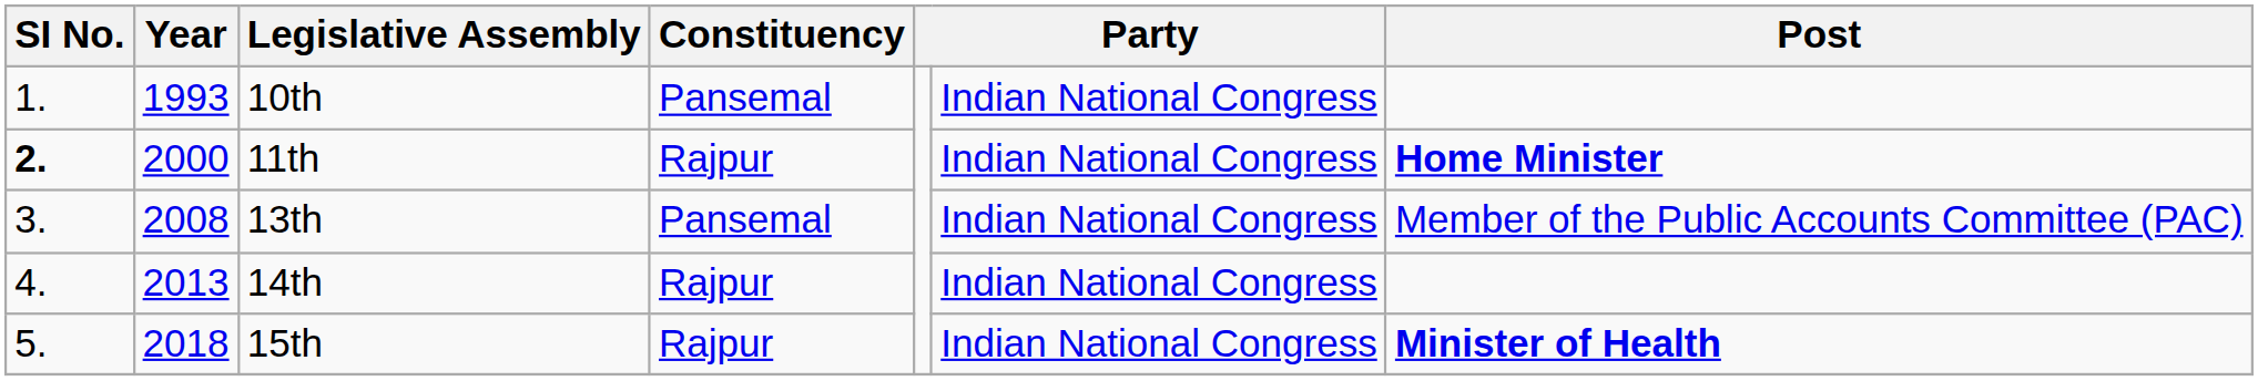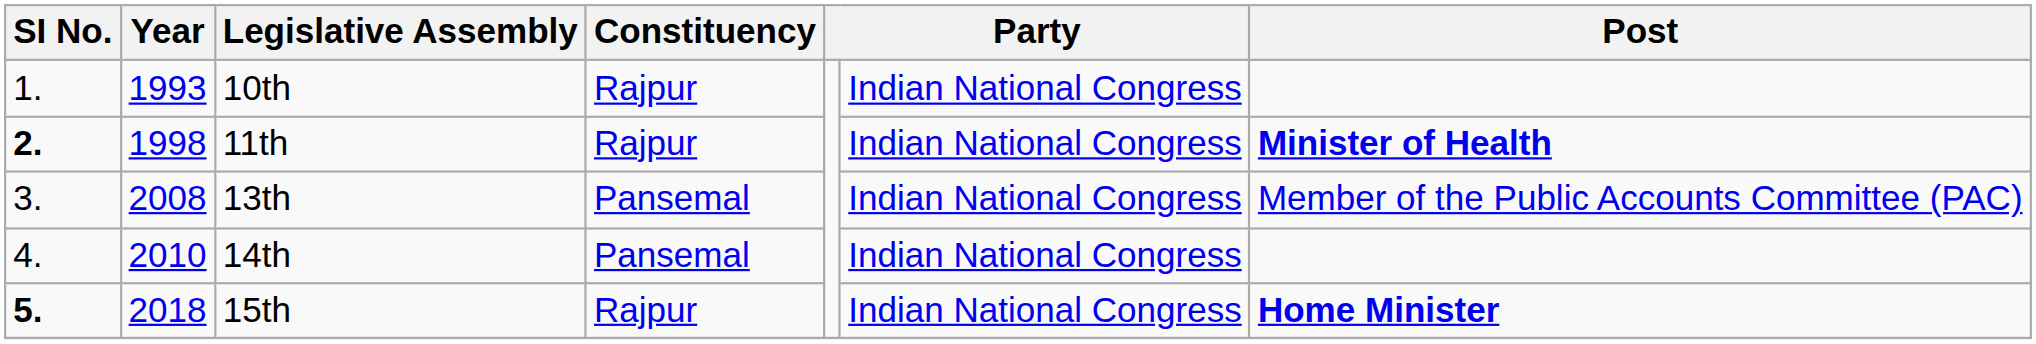10th | Constituency: Pansemal -> Rajpur
11th | Year: 2000 -> 1998
11th | Post: Home Minister -> Minister of Health
14th | Year: 2013 -> 2010
14th | Constituency: Rajpur -> Pansemal
15th | SI No.: normal -> bold
15th | Post: Minister of Health -> Home Minister
